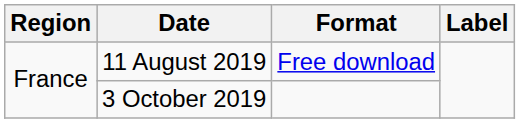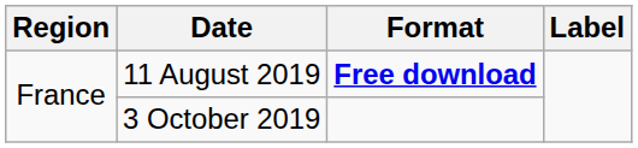11 August 2019 | Format: normal -> bold
